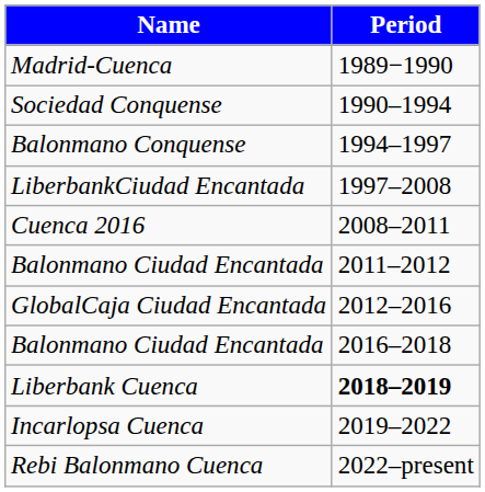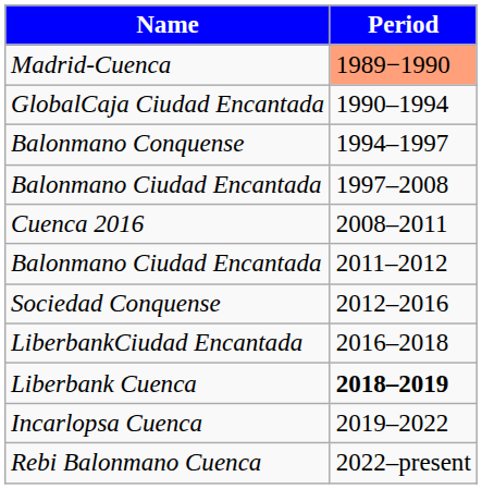row 2 | Period: no background -> lightsalmon background
row 3 | Name: Sociedad Conquense -> GlobalCaja Ciudad Encantada
row 5 | Name: LiberbankCiudad Encantada -> Balonmano Ciudad Encantada
row 8 | Name: GlobalCaja Ciudad Encantada -> Sociedad Conquense
row 9 | Name: Balonmano Ciudad Encantada -> LiberbankCiudad Encantada
